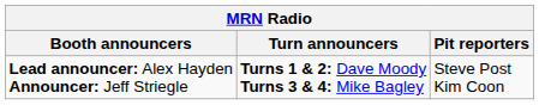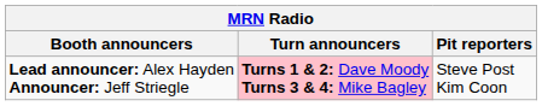Lead announcer: Alex Hayden Announcer: Jeff Striegle | Turn announcers: no background -> pink background
